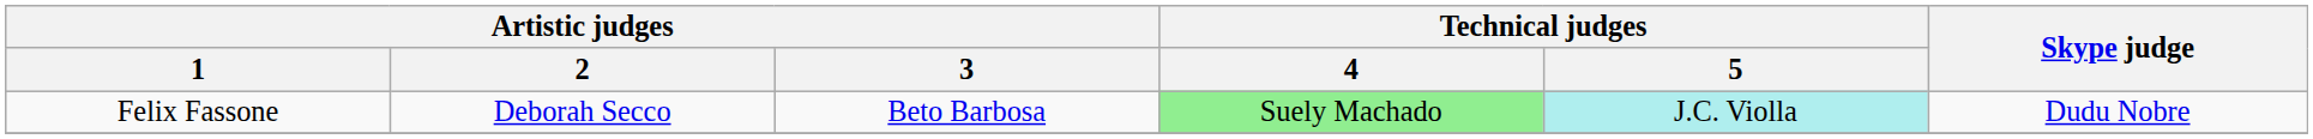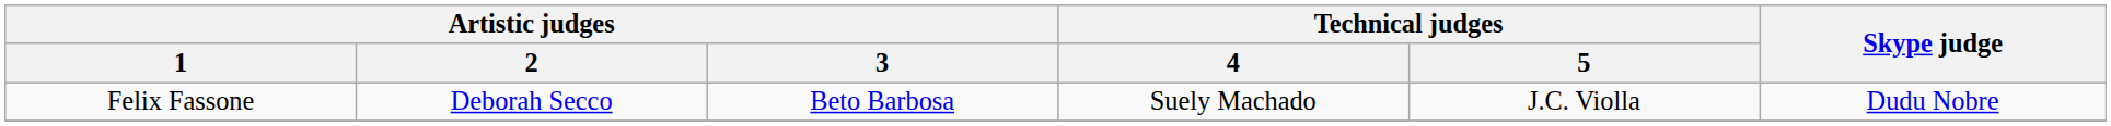Felix Fassone | Technical judges / 4: lightgreen background -> no background
Felix Fassone | Technical judges / 5: paleturquoise background -> no background
